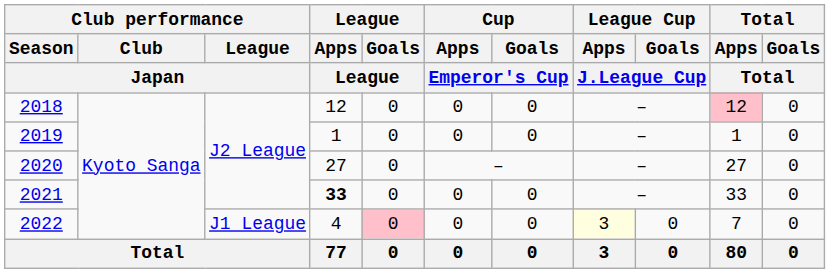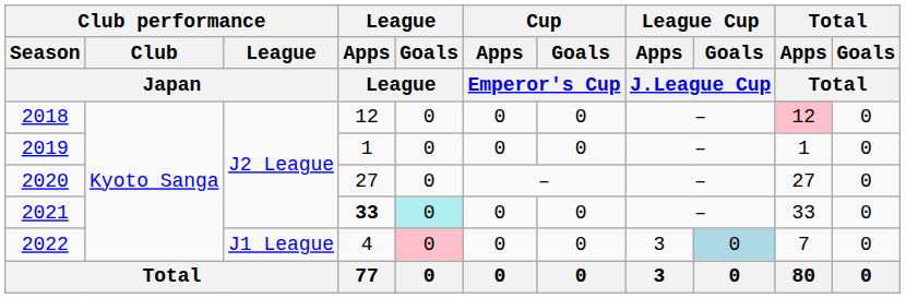2021 | League / Goals / League: no background -> paleturquoise background
2022 | League Cup / Apps / J.League Cup: lightyellow background -> no background
2022 | League Cup / Goals / J.League Cup: no background -> lightblue background
